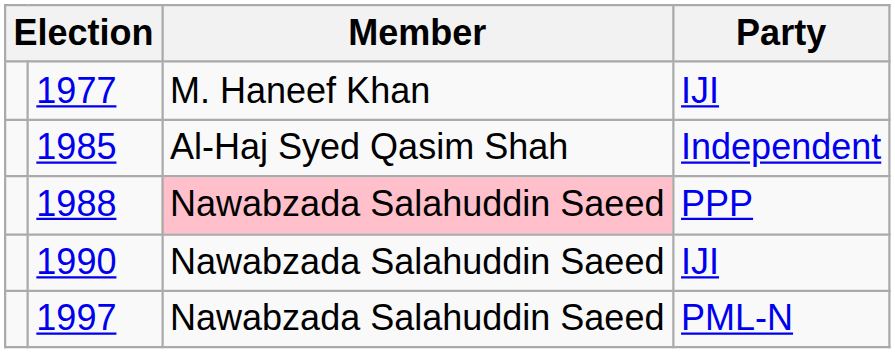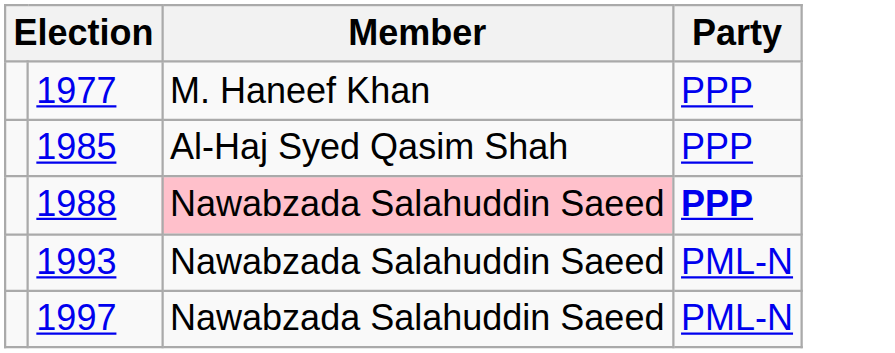1977 | Party: IJI -> PPP
1985 | Party: Independent -> PPP
1988 | Party: normal -> bold
- row: 1990 | Nawabzada Salahuddin Saeed | IJI
+ row: 1993 | Nawabzada Salahuddin Saeed | PML-N
